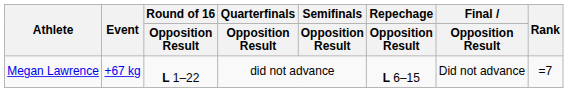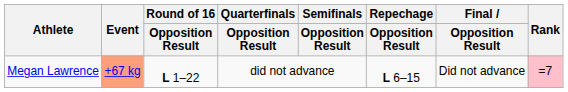Megan Lawrence | Event: no background -> lightsalmon background
Megan Lawrence | Rank: no background -> pink background
